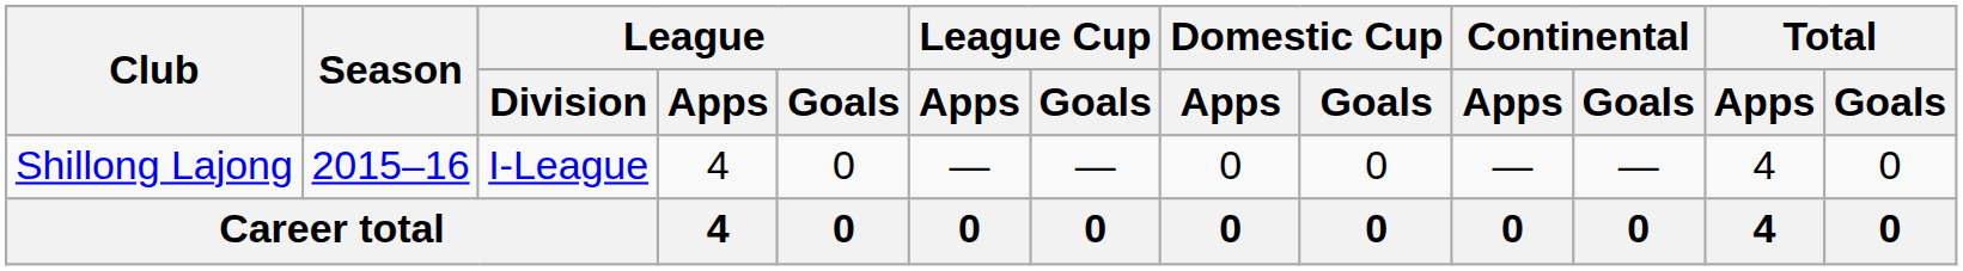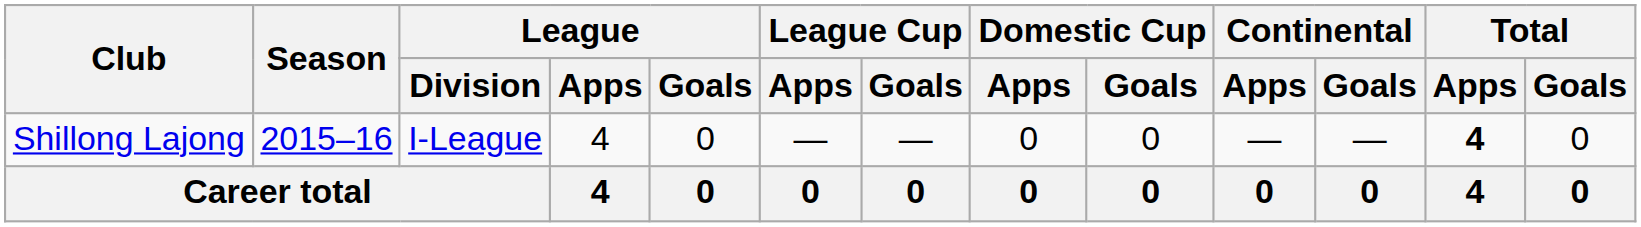Shillong Lajong | Total / Apps: normal -> bold
